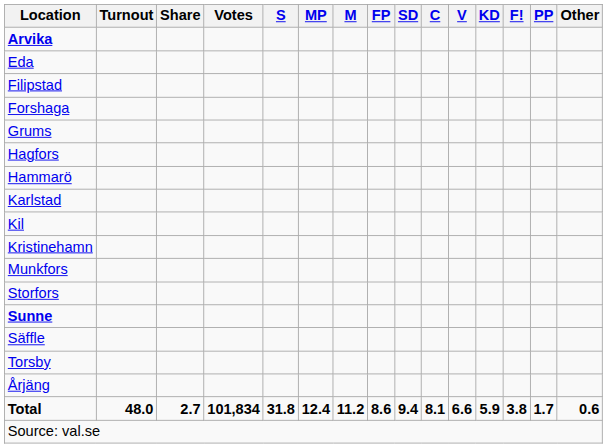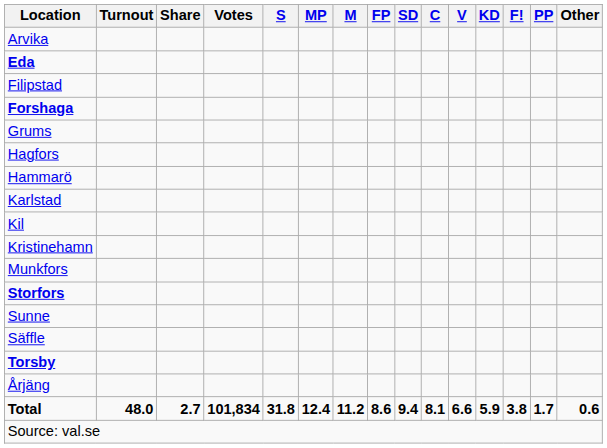Arvika | Location: bold -> normal
Eda | Location: normal -> bold
Forshaga | Location: normal -> bold
Storfors | Location: normal -> bold
Sunne | Location: bold -> normal
Torsby | Location: normal -> bold
